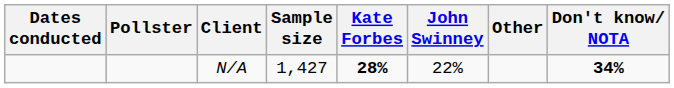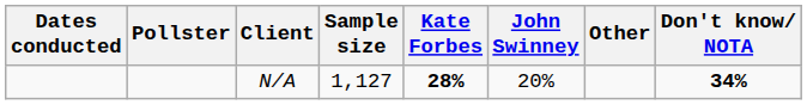N/A | Sample size: 1,427 -> 1,127
N/A | John Swinney: 22% -> 20%
